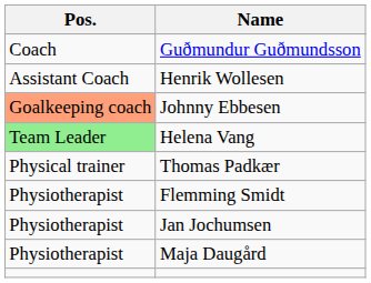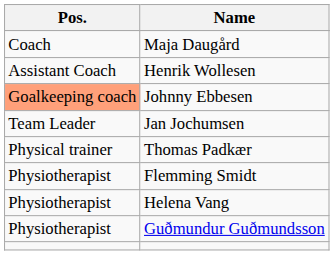row 2 | Name: Guðmundur Guðmundsson -> Maja Daugård
row 5 | Pos.: lightgreen background -> no background
row 5 | Name: Helena Vang -> Jan Jochumsen
row 8 | Name: Jan Jochumsen -> Helena Vang
row 9 | Name: Maja Daugård -> Guðmundur Guðmundsson
